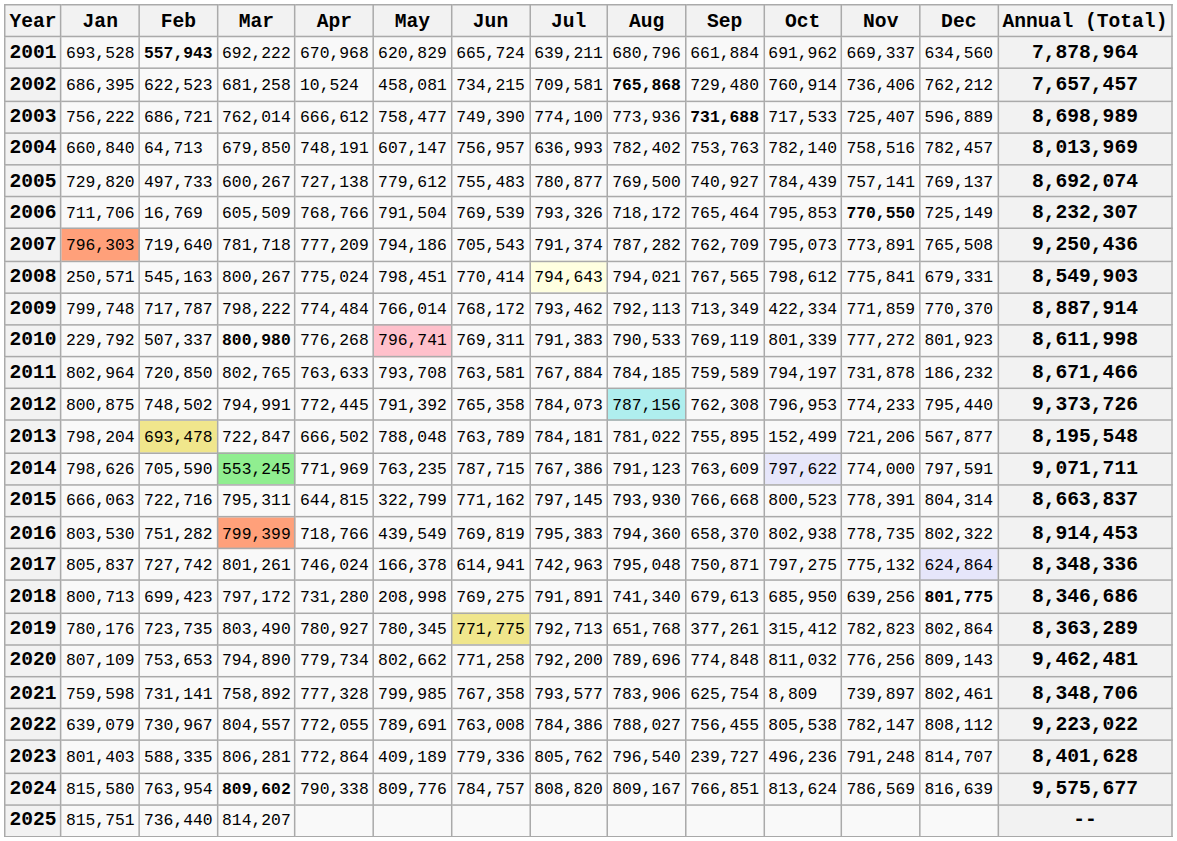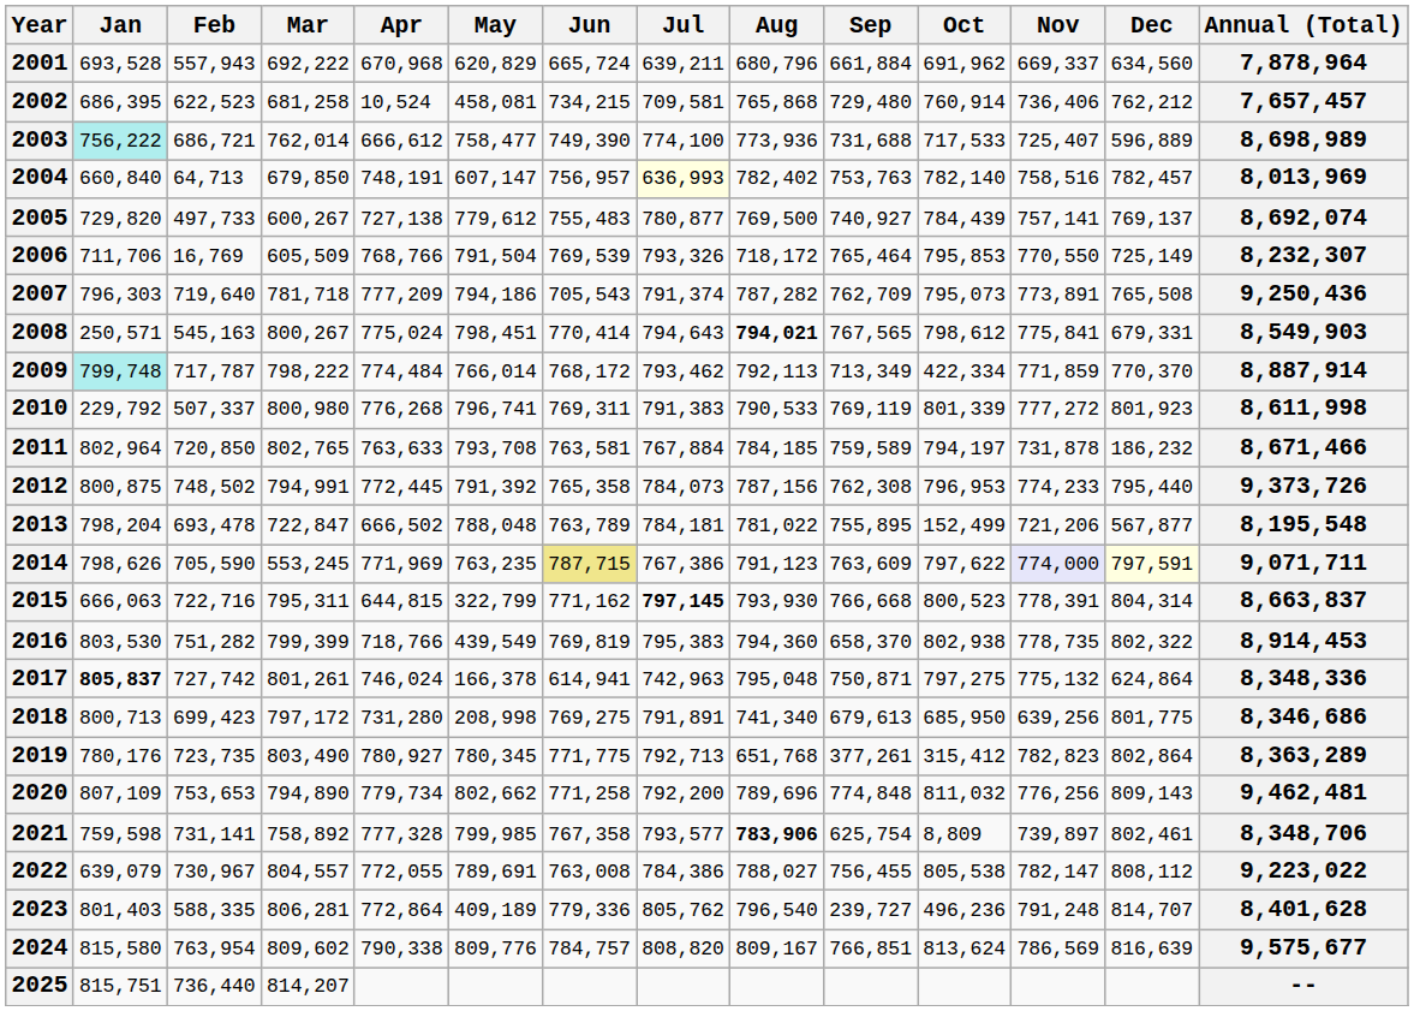2001 | Feb: bold -> normal
2002 | Aug: bold -> normal
2003 | Jan: no background -> paleturquoise background
2003 | Sep: bold -> normal
2004 | Jul: no background -> lightyellow background
2006 | Nov: bold -> normal
2007 | Jan: lightsalmon background -> no background
2008 | Jul: lightyellow background -> no background
2008 | Aug: normal -> bold
2009 | Jan: no background -> paleturquoise background
2010 | Mar: bold -> normal
2010 | May: pink background -> no background
2012 | Aug: paleturquoise background -> no background
2013 | Feb: khaki background -> no background
2014 | Mar: lightgreen background -> no background
2014 | Jun: no background -> khaki background
2014 | Oct: lavender background -> no background
2014 | Nov: no background -> lavender background
2014 | Dec: no background -> lightyellow background
2015 | Jul: normal -> bold
2016 | Mar: lightsalmon background -> no background
2017 | Jan: normal -> bold
2017 | Dec: lavender background -> no background
2018 | Dec: bold -> normal
2019 | Jun: khaki background -> no background
2021 | Aug: normal -> bold
2024 | Mar: bold -> normal
